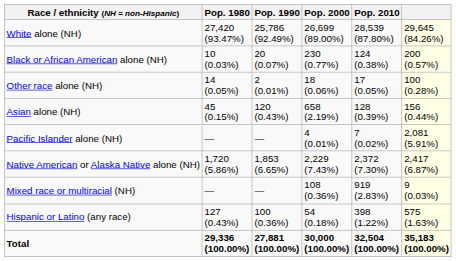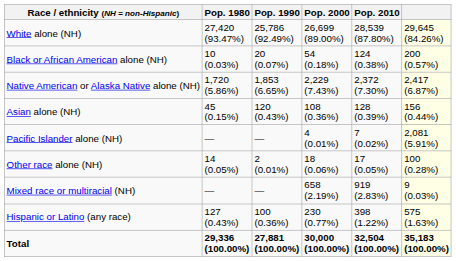Black or African American alone (NH) | Pop. 2000: 230 (0.77%) -> 54 (0.18%)
rows swapped: Native American or Alaska Native alone (NH) <-> Other race alone (NH)
Asian alone (NH) | Pop. 2000: 658 (2.19%) -> 108 (0.36%)
Mixed race or multiracial (NH) | Pop. 2000: 108 (0.36%) -> 658 (2.19%)
Hispanic or Latino (any race) | Pop. 2000: 54 (0.18%) -> 230 (0.77%)
